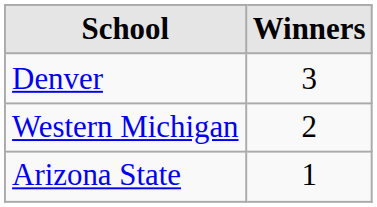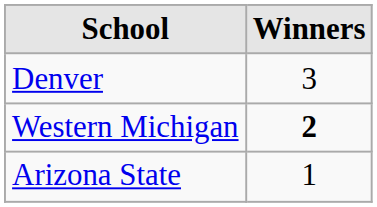Western Michigan | Winners: normal -> bold
